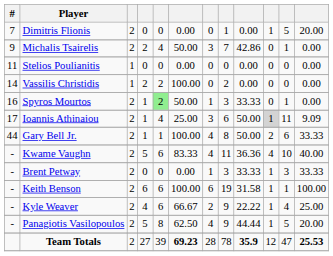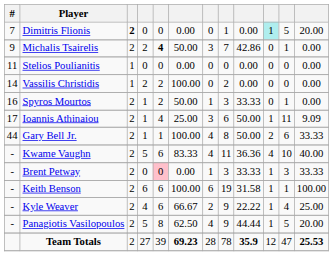Dimitris Flionis | column 3: normal -> bold
Dimitris Flionis | column 10: no background -> paleturquoise background
Michalis Tsairelis | column 5: normal -> bold
Spyros Mourtos | column 5: lightgreen background -> no background
Ioannis Athinaiou | column 10: lightgrey background -> no background
Brent Petway | column 5: no background -> pink background
